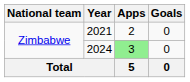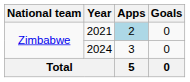2021 | Apps: no background -> lightblue background
2024 | Apps: lightgreen background -> no background
